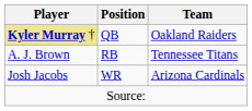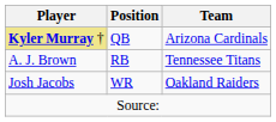Kyler Murray † | Team: Oakland Raiders -> Arizona Cardinals
Josh Jacobs | Team: Arizona Cardinals -> Oakland Raiders
